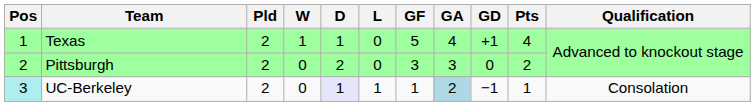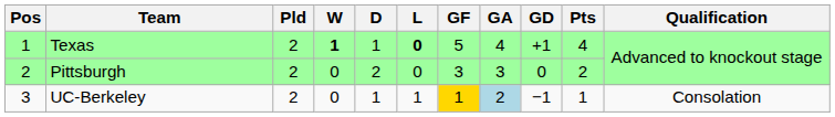Texas | W: normal -> bold
Texas | L: normal -> bold
UC-Berkeley | Pos: paleturquoise background -> no background
UC-Berkeley | D: lavender background -> no background
UC-Berkeley | GF: no background -> gold background
